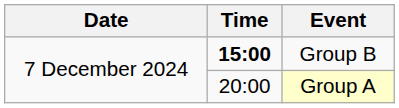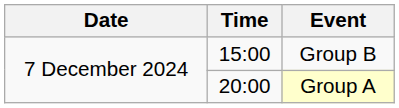Group B | Time: bold -> normal
